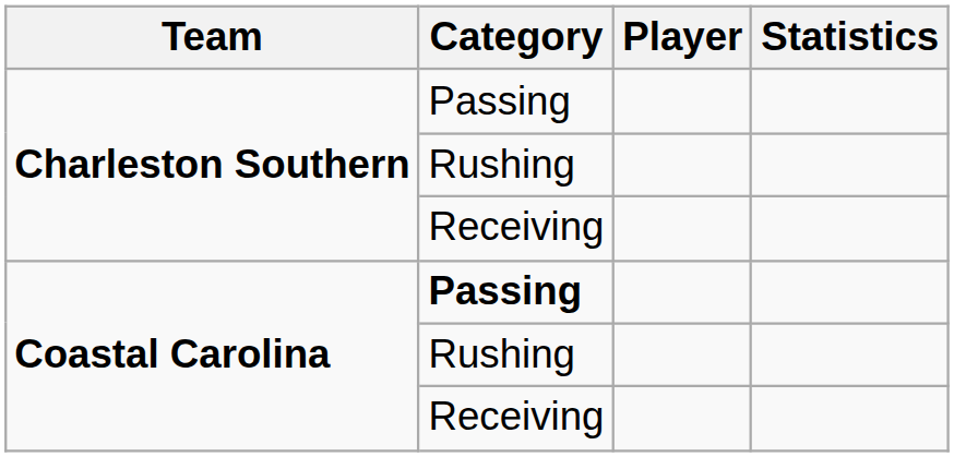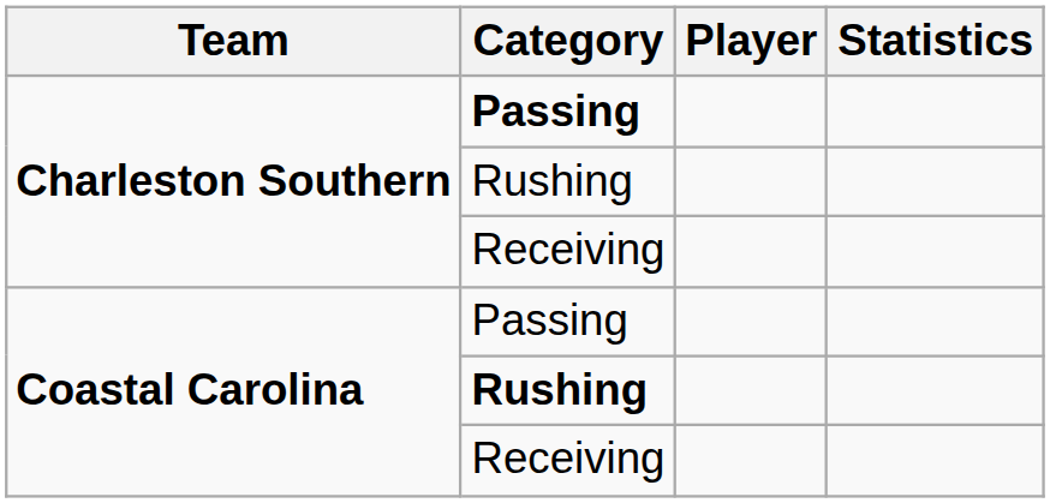Charleston Southern / Passing | Category: normal -> bold
Coastal Carolina / Passing | Category: bold -> normal
Coastal Carolina / Rushing | Category: normal -> bold
